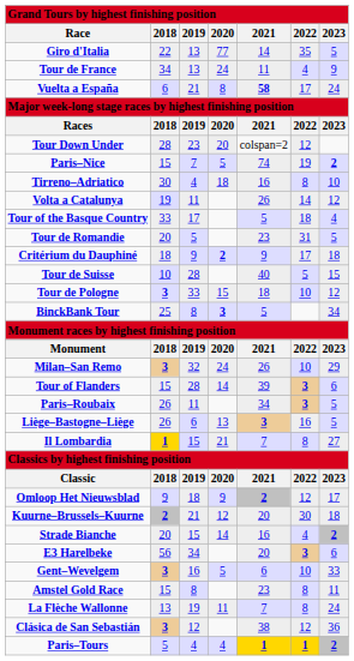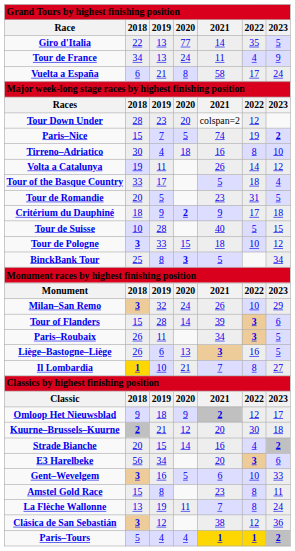Vuelta a España | 2021: bold -> normal
Il Lombardia | 2019: 15 -> 10
